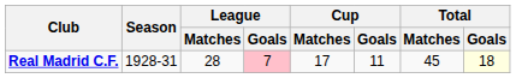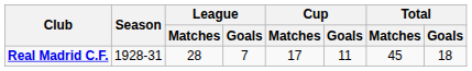Real Madrid C.F. | League / Goals: pink background -> no background
Real Madrid C.F. | Total / Goals: lightyellow background -> no background
